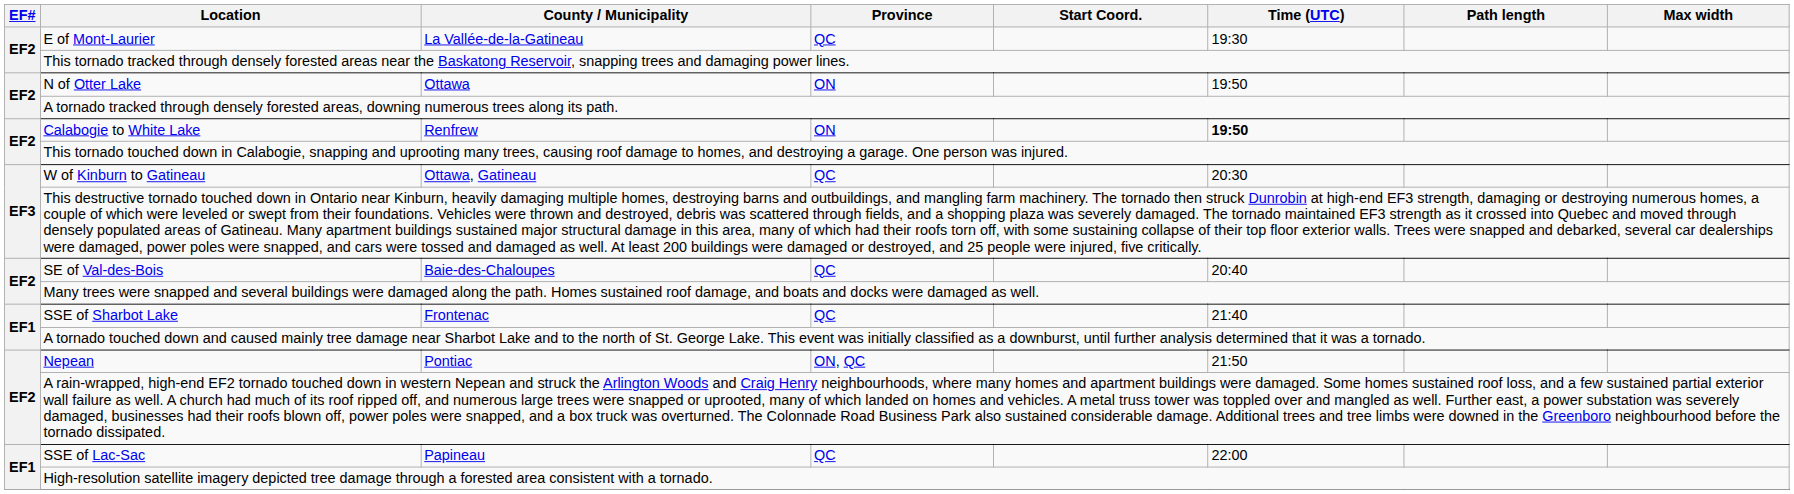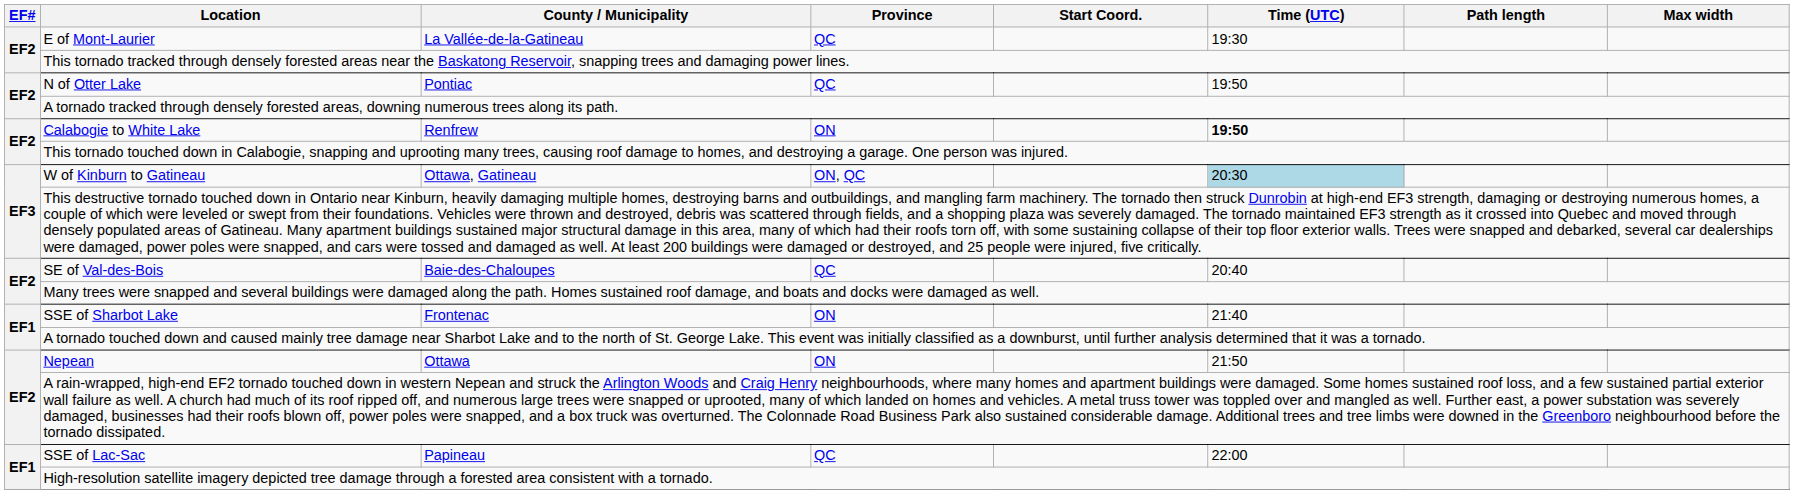N of Otter Lake | County / Municipality: Ottawa -> Pontiac
N of Otter Lake | Province: ON -> QC
W of Kinburn to Gatineau | Province: QC -> ON, QC
W of Kinburn to Gatineau | Time (UTC): no background -> lightblue background
SSE of Sharbot Lake | Province: QC -> ON
Nepean | County / Municipality: Pontiac -> Ottawa
Nepean | Province: ON, QC -> ON
